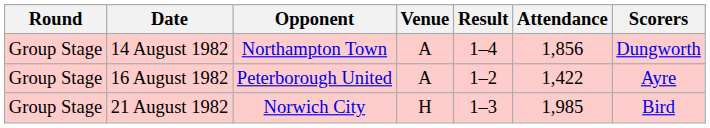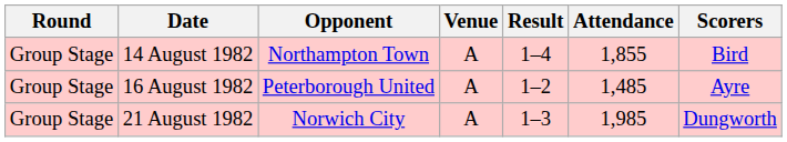14 August 1982 | Attendance: 1,856 -> 1,855
14 August 1982 | Scorers: Dungworth -> Bird
16 August 1982 | Attendance: 1,422 -> 1,485
21 August 1982 | Venue: H -> A
21 August 1982 | Scorers: Bird -> Dungworth
